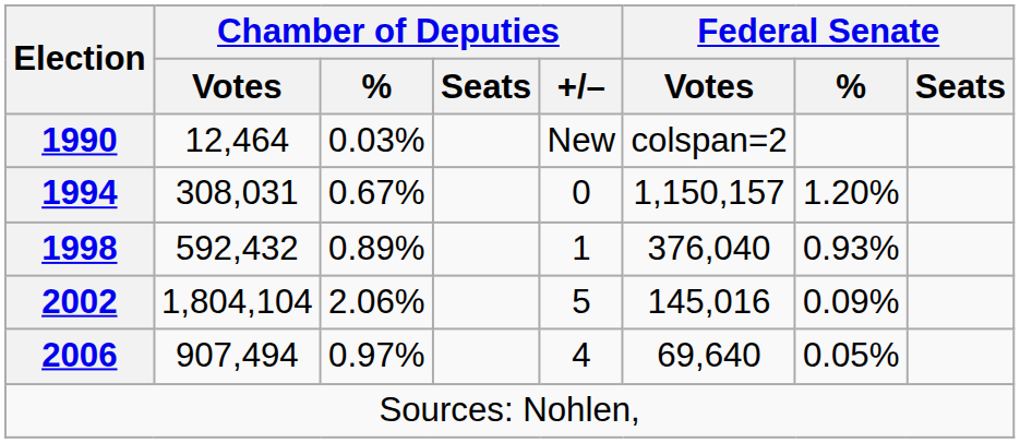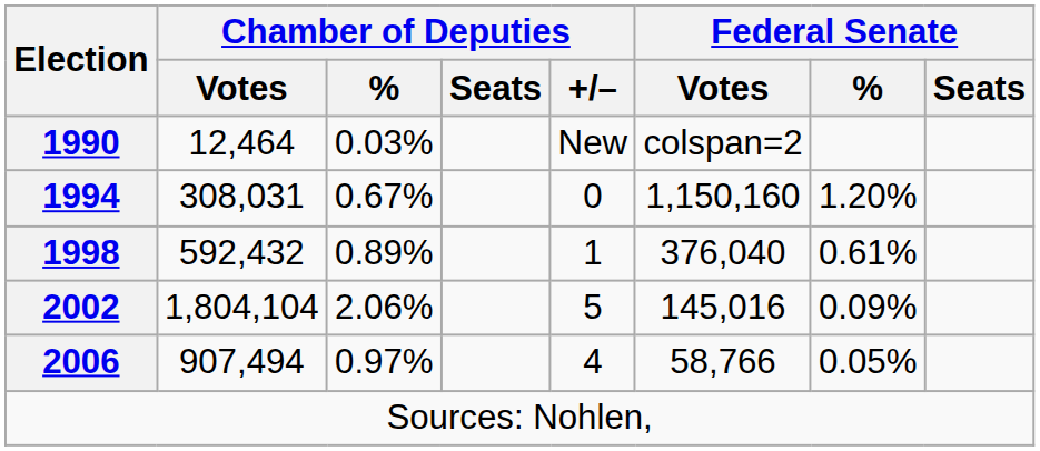1994 | Federal Senate / Votes: 1,150,157 -> 1,150,160
1998 | Federal Senate / %: 0.93% -> 0.61%
2006 | Federal Senate / Votes: 69,640 -> 58,766
